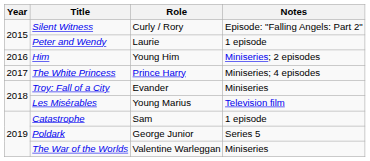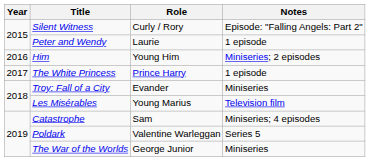The White Princess | Notes: Miniseries; 4 episodes -> 1 episode
Catastrophe | Notes: 1 episode -> Miniseries; 4 episodes
Poldark | Role: George Junior -> Valentine Warleggan
The War of the Worlds | Role: Valentine Warleggan -> George Junior
